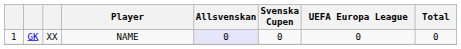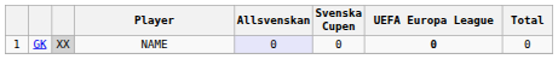GK | column 3: no background -> lightgrey background
GK | UEFA Europa League: normal -> bold
